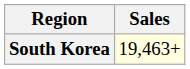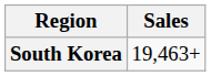South Korea | Sales: lightyellow background -> no background
